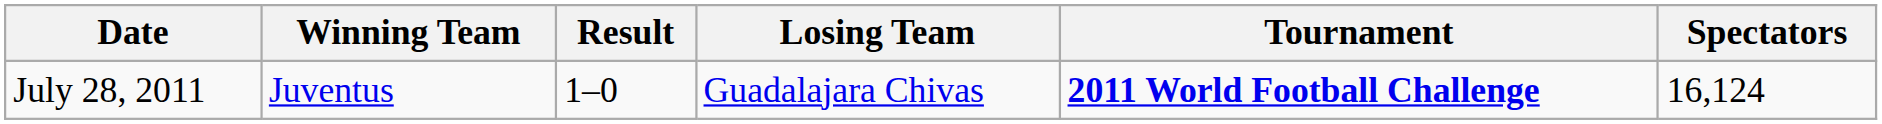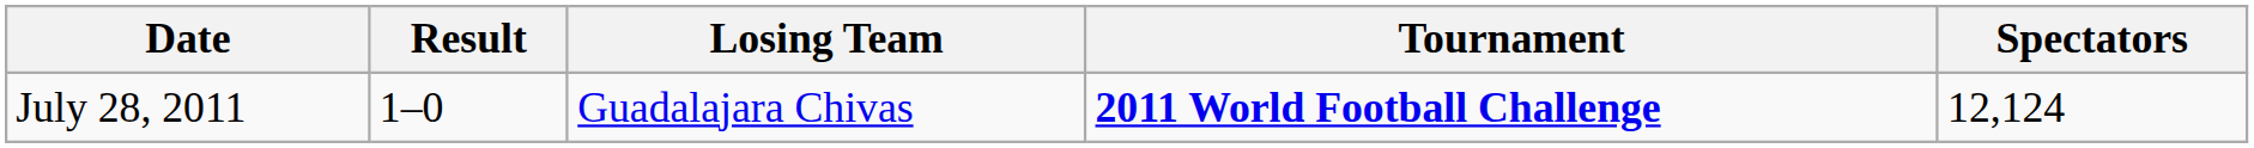- column: Winning Team | Juventus
July 28, 2011 | Spectators: 16,124 -> 12,124
